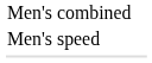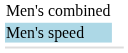Men's speed | column 1: no background -> lightblue background
